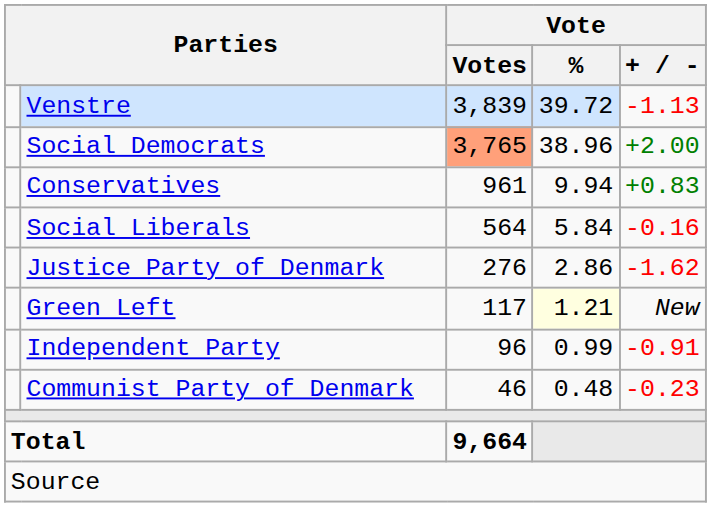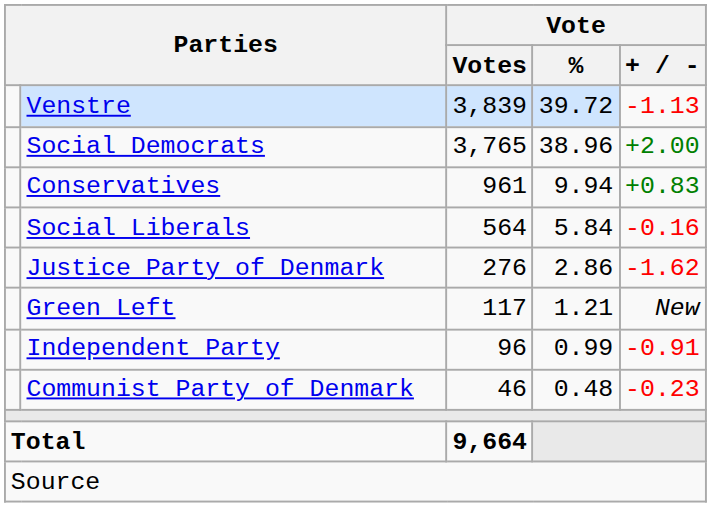Social Democrats | Vote / Votes: lightsalmon background -> no background
Green Left | Vote / %: lightyellow background -> no background
